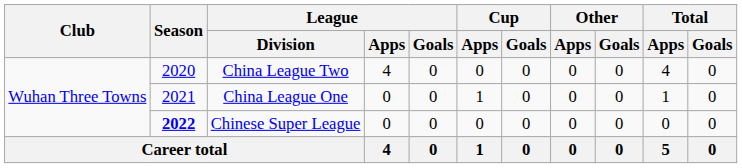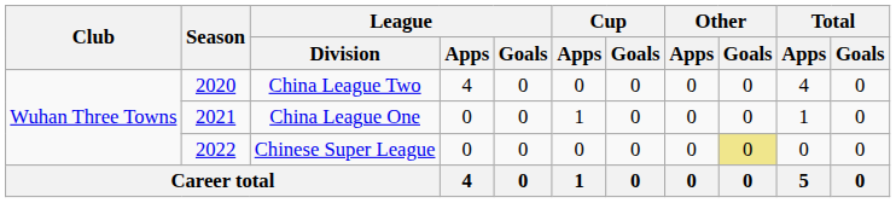Chinese Super League | Season: bold -> normal
Chinese Super League | Other / Goals: no background -> khaki background
